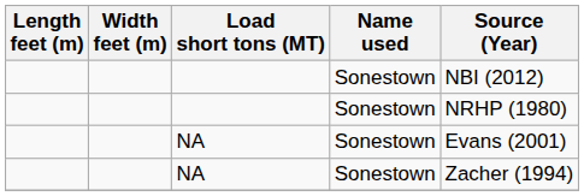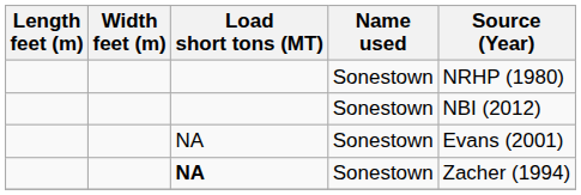row 2 | Source (Year): NBI (2012) -> NRHP (1980)
row 3 | Source (Year): NRHP (1980) -> NBI (2012)
row 5 | Load short tons (MT): normal -> bold
